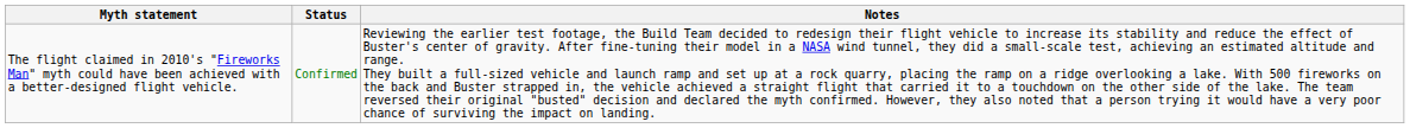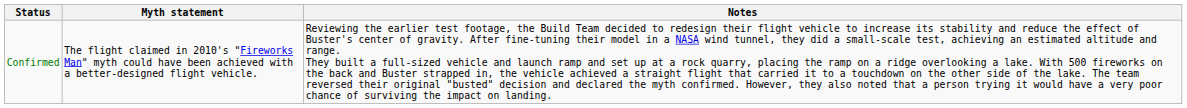columns swapped: Myth statement <-> Status
